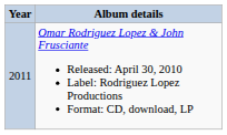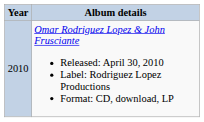row 2 | Year: 2011 -> 2010
